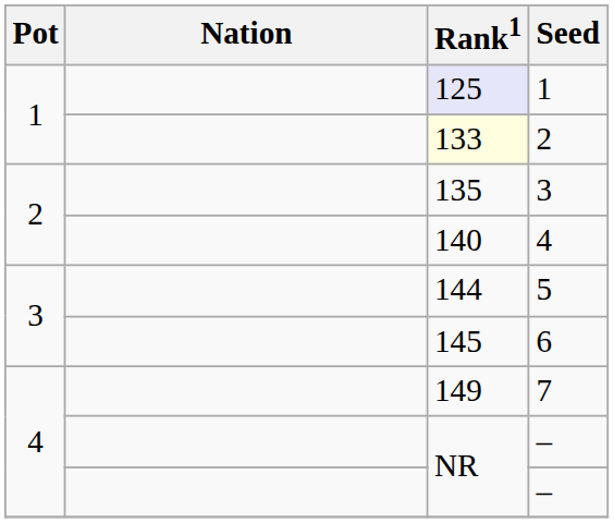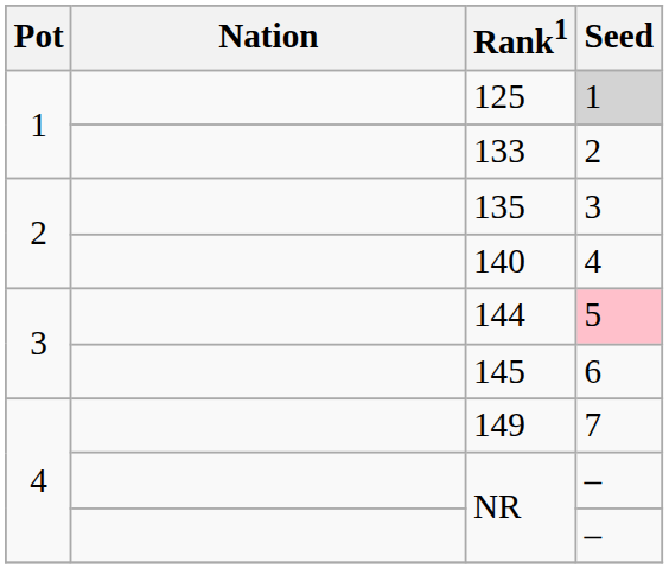125 | Rank1: lavender background -> no background
125 | Seed: no background -> lightgrey background
133 | Rank1: lightyellow background -> no background
144 | Seed: no background -> pink background
